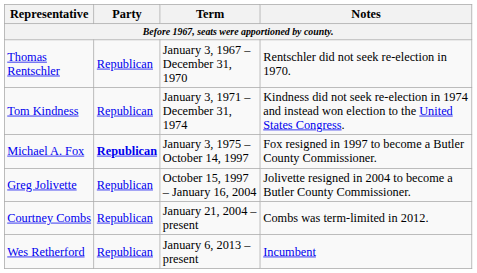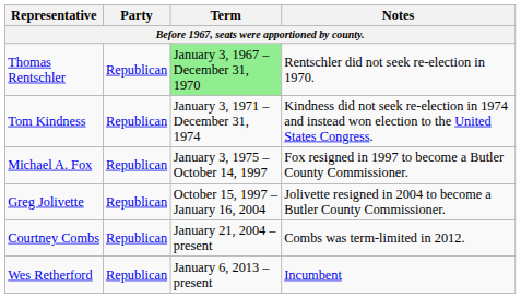Thomas Rentschler | Term: no background -> lightgreen background
Michael A. Fox | Party: bold -> normal
